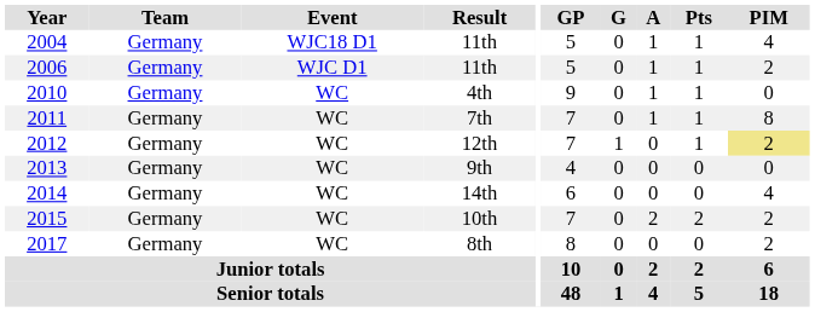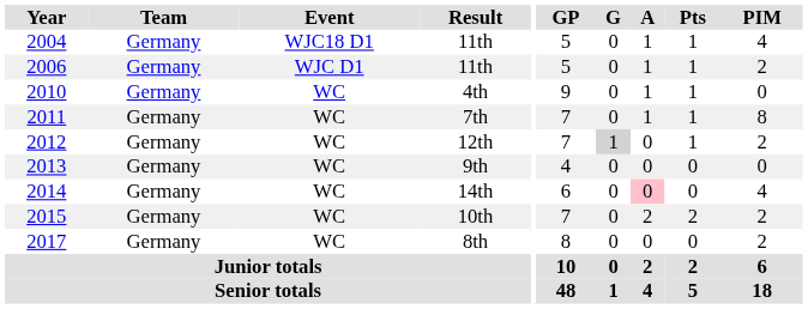2012 | G: no background -> lightgrey background
2012 | PIM: khaki background -> no background
2014 | A: no background -> pink background
